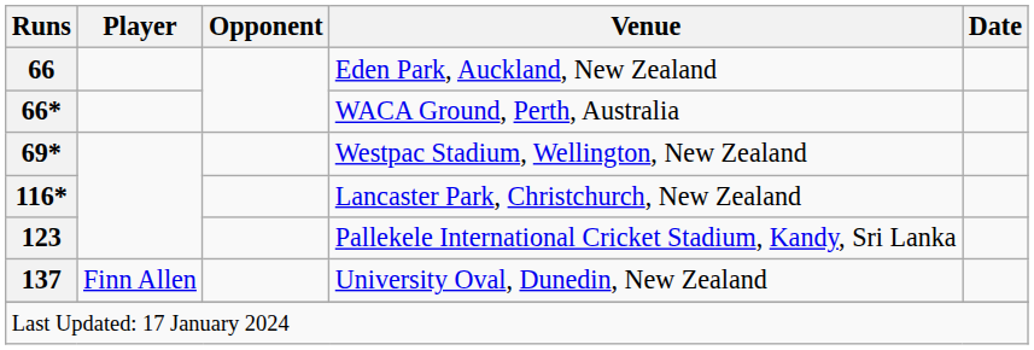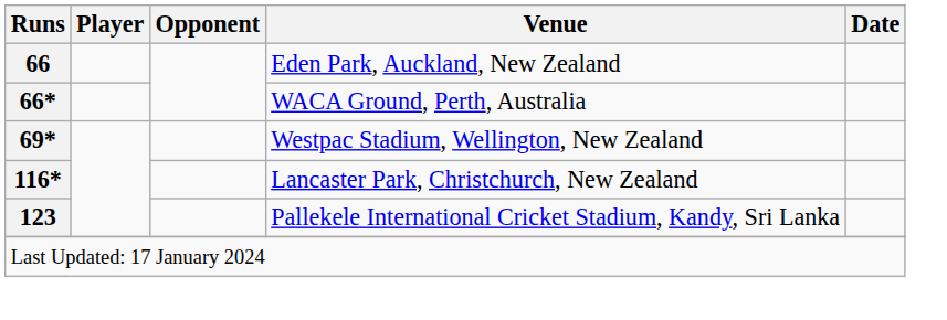- row: 137 | Finn Allen | University Oval, Dunedin, New Zealand
